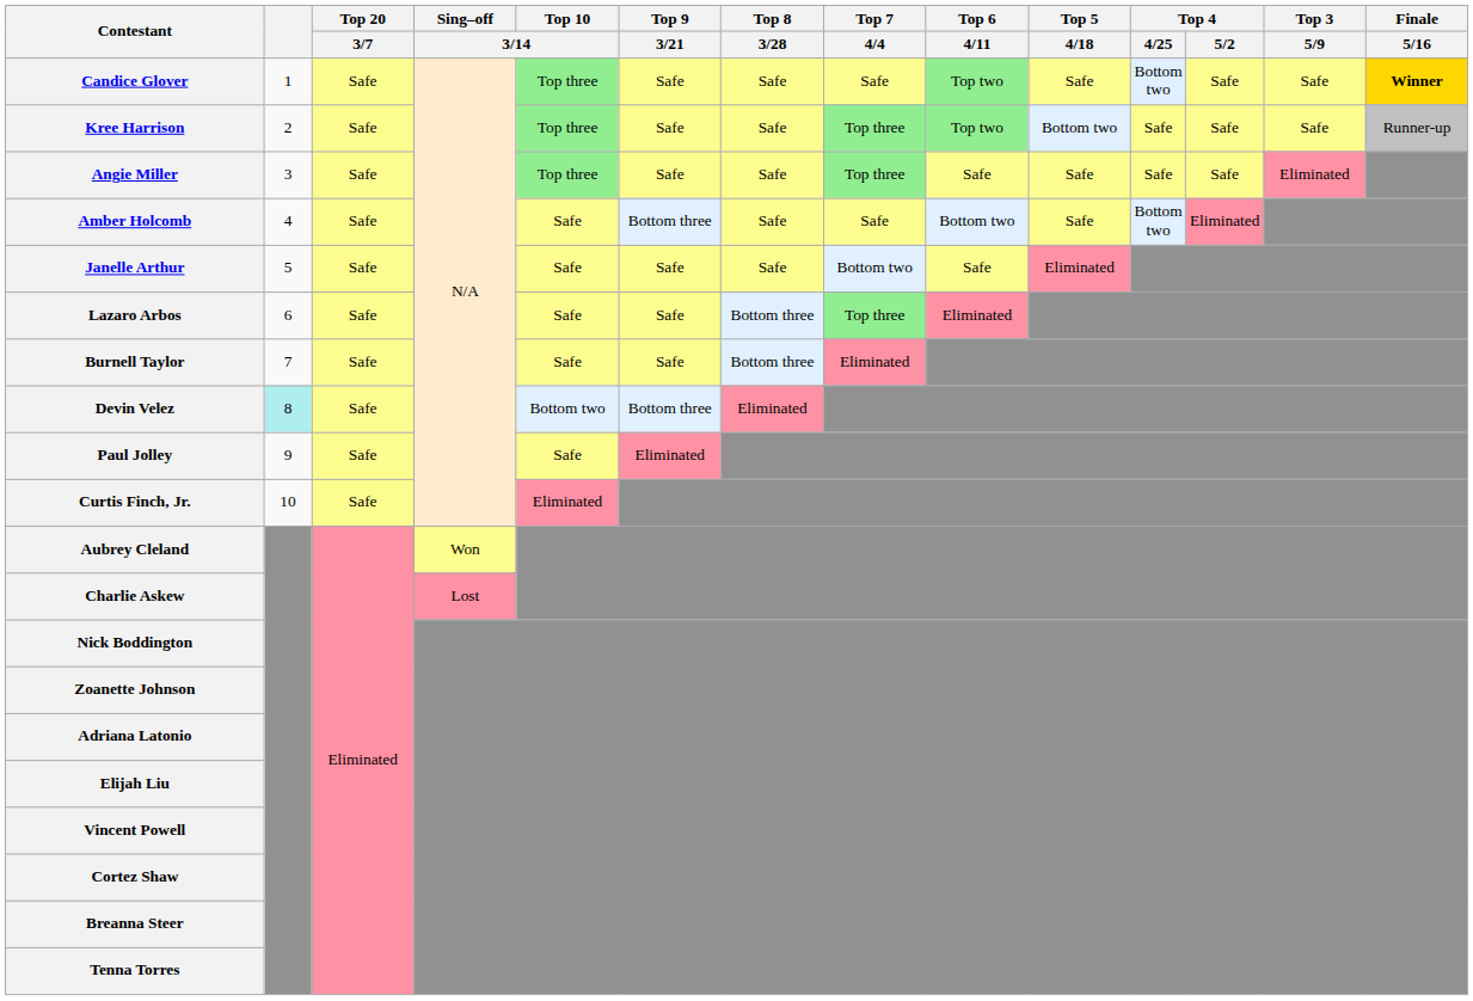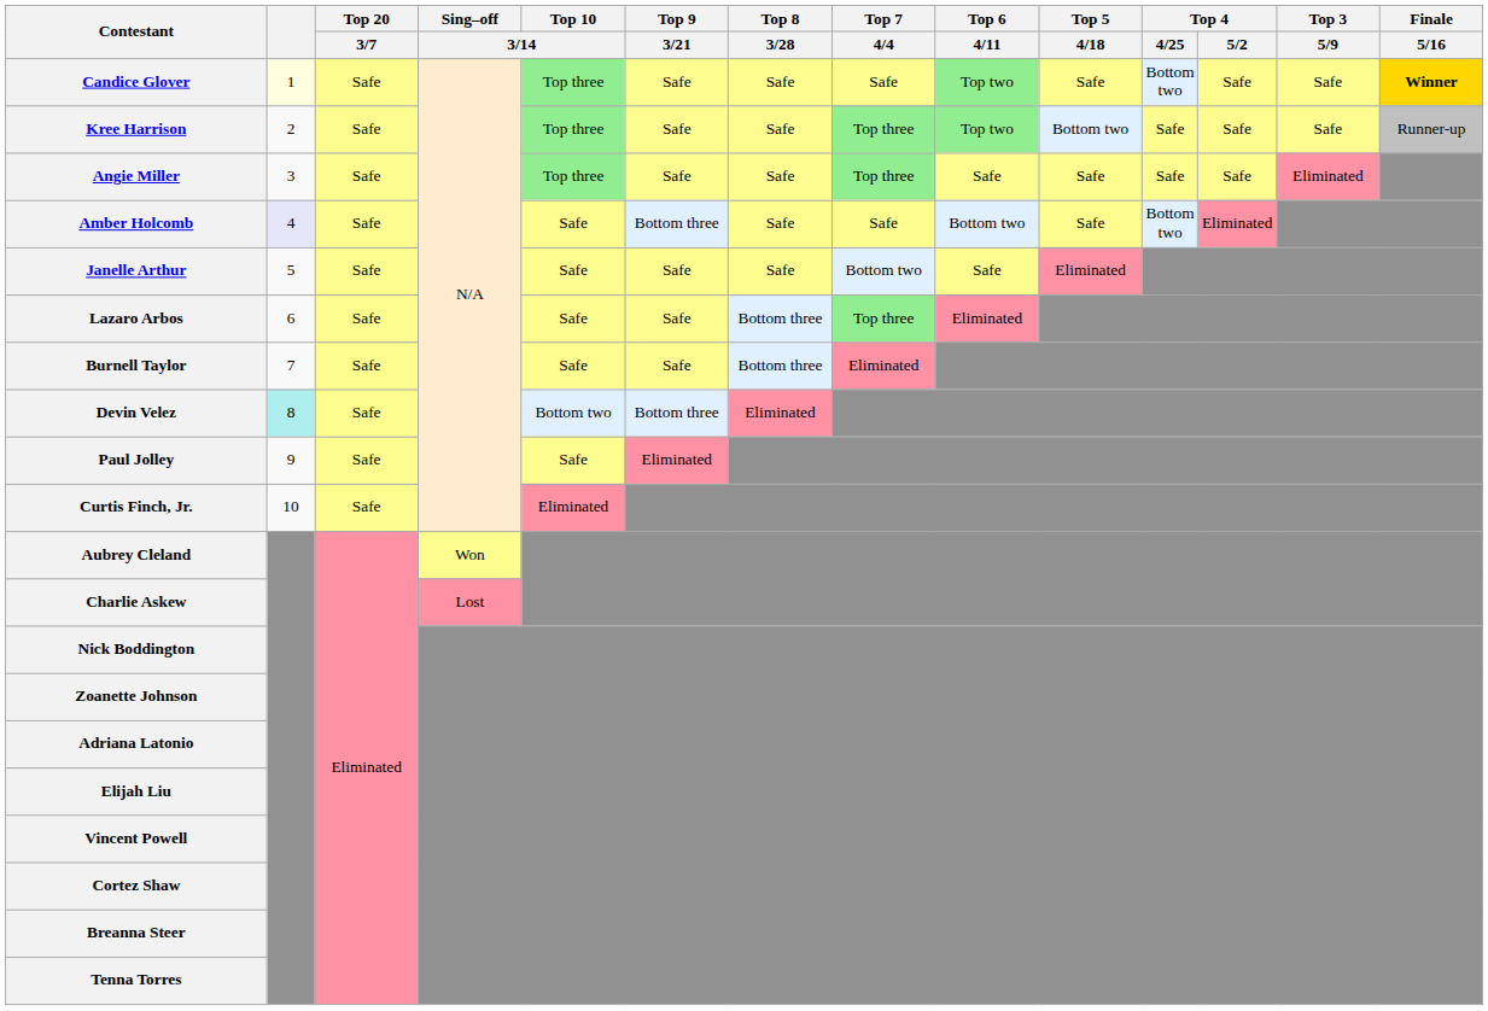Candice Glover | column 2: no background -> lightyellow background
Amber Holcomb | column 2: no background -> lavender background
